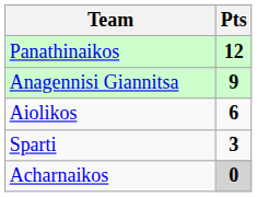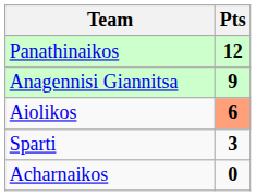Aiolikos | Pts: no background -> lightsalmon background
Acharnaikos | Pts: lightgrey background -> no background
